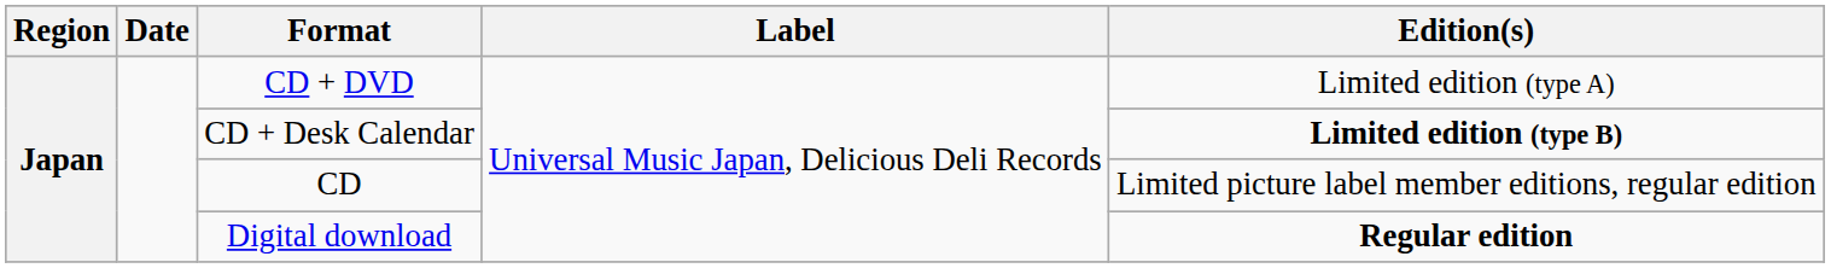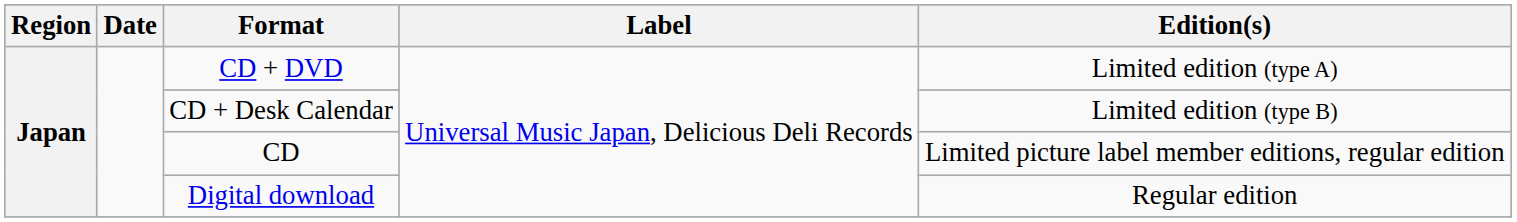CD + Desk Calendar | Edition(s): bold -> normal
Digital download | Edition(s): bold -> normal
